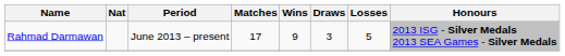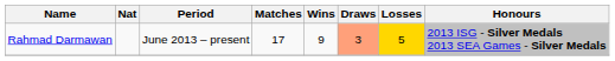Rahmad Darmawan | Draws: no background -> lightsalmon background
Rahmad Darmawan | Losses: no background -> gold background
